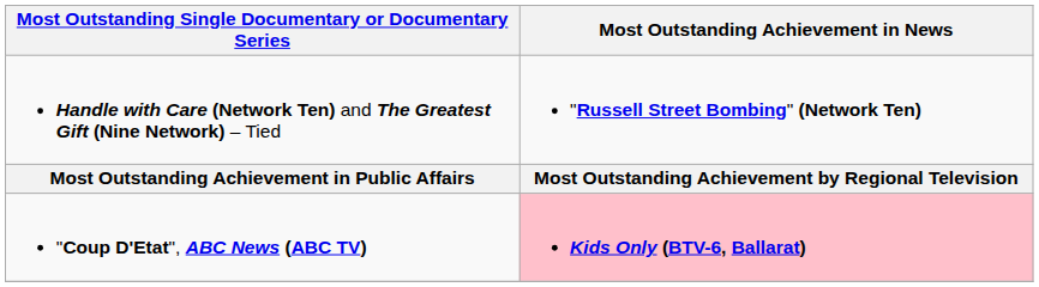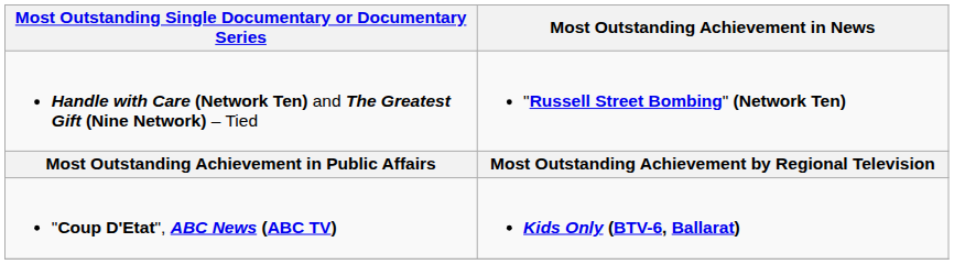"Coup D'Etat", ABC News (ABC TV) | Most Outstanding Achievement in News: pink background -> no background
